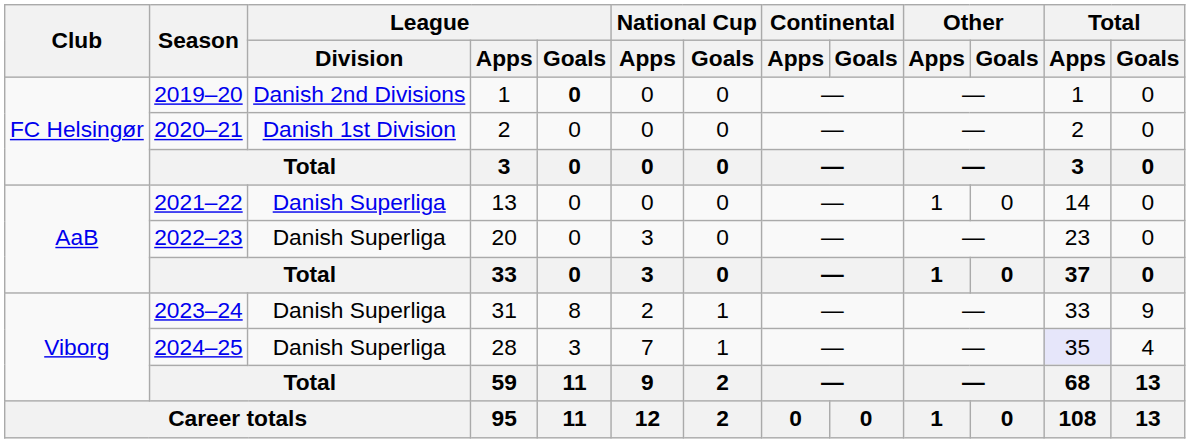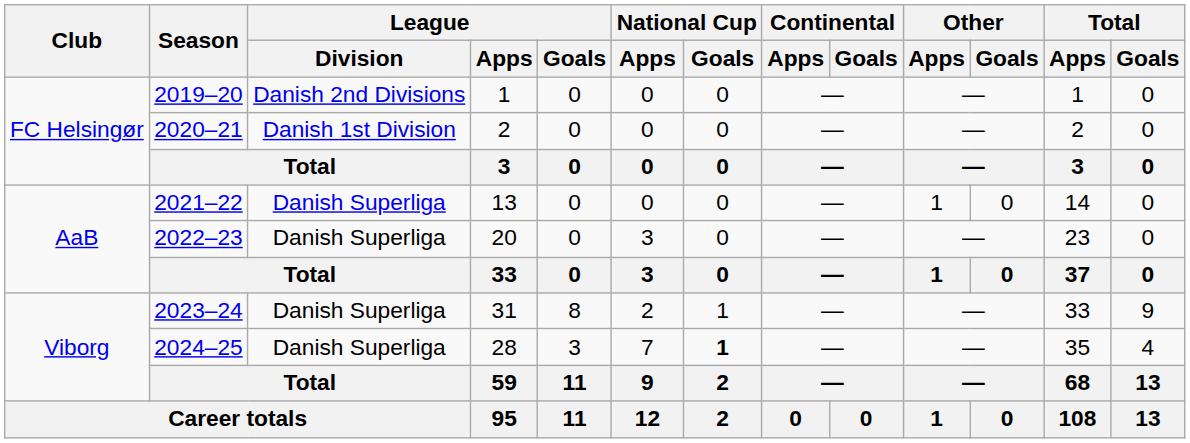2019–20 | League / Goals: bold -> normal
2024–25 | National Cup / Goals: normal -> bold
2024–25 | Total / Apps: lavender background -> no background
